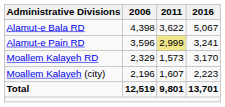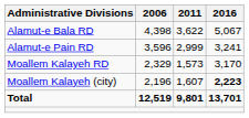Alamut-e Pain RD | 2011: khaki background -> no background
Moallem Kalayeh (city) | 2016: normal -> bold
